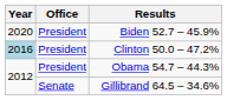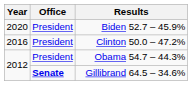Clinton 50.0 – 47.2% | Year: lightblue background -> no background
Gillibrand 64.5 – 34.6% | Office: normal -> bold
